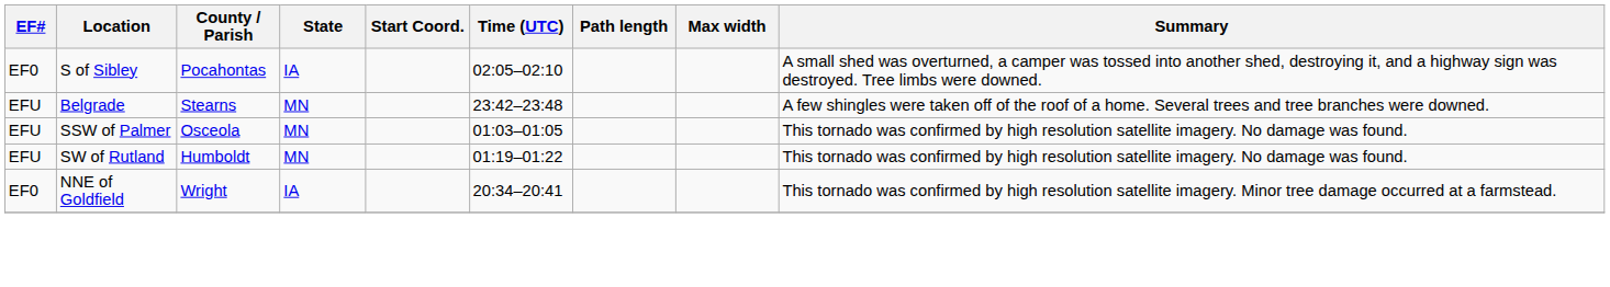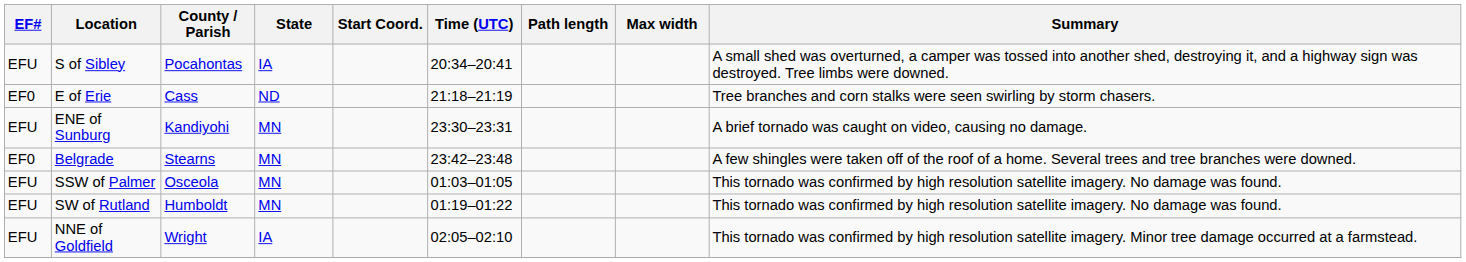S of Sibley | EF#: EF0 -> EFU
S of Sibley | Time (UTC): 02:05–02:10 -> 20:34–20:41
+ row: EF0 | E of Erie | Cass | ND | 21:18–21:19 | Tree branches and corn stalks were seen swirling by storm chasers.
+ row: EFU | ENE of Sunburg | Kandiyohi | MN | 23:30–23:31 | A brief tornado was caught on video, causing no damage.
Belgrade | EF#: EFU -> EF0
NNE of Goldfield | EF#: EF0 -> EFU
NNE of Goldfield | Time (UTC): 20:34–20:41 -> 02:05–02:10
